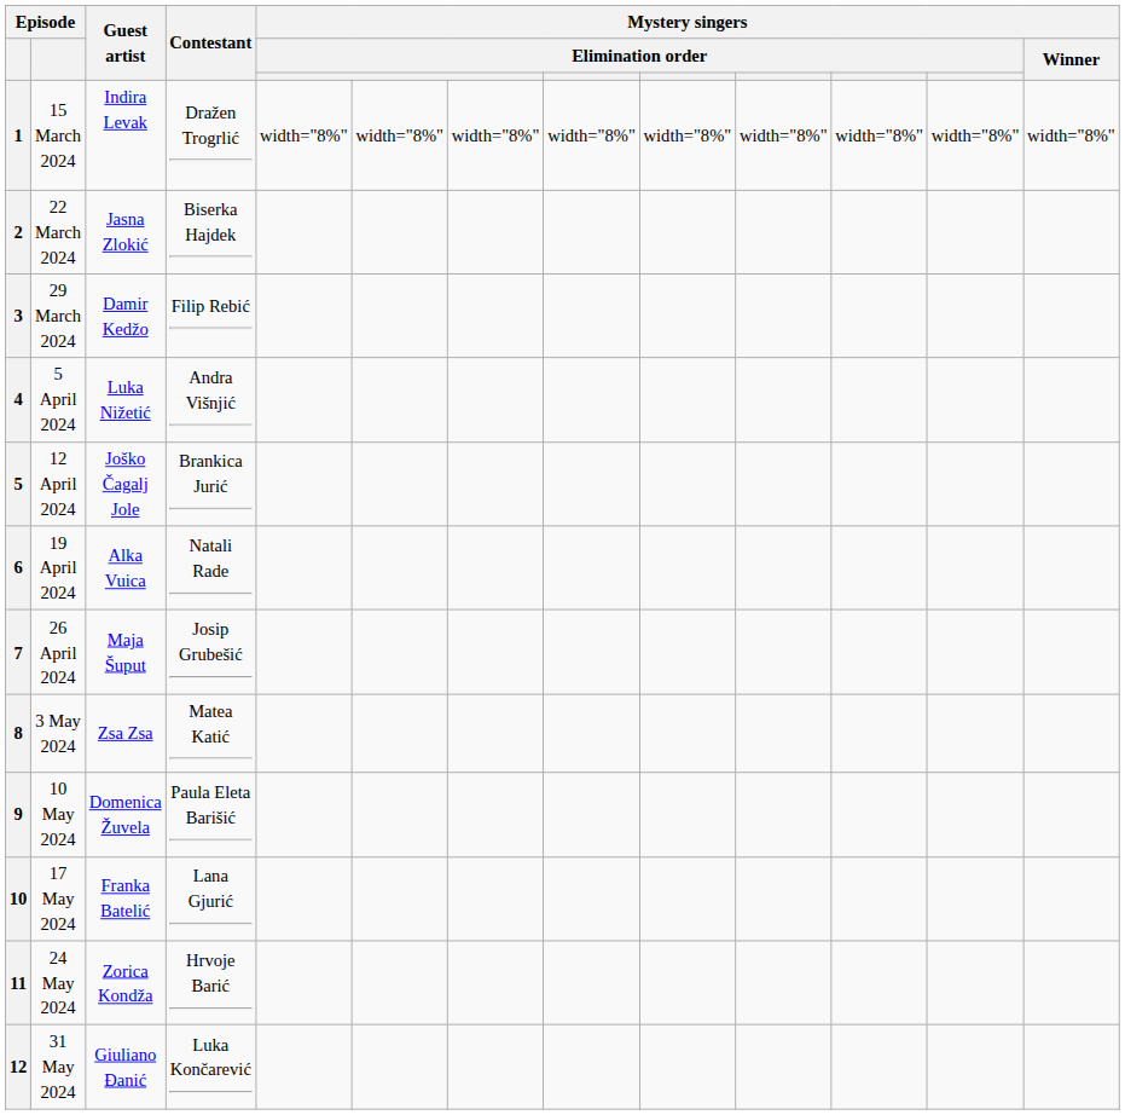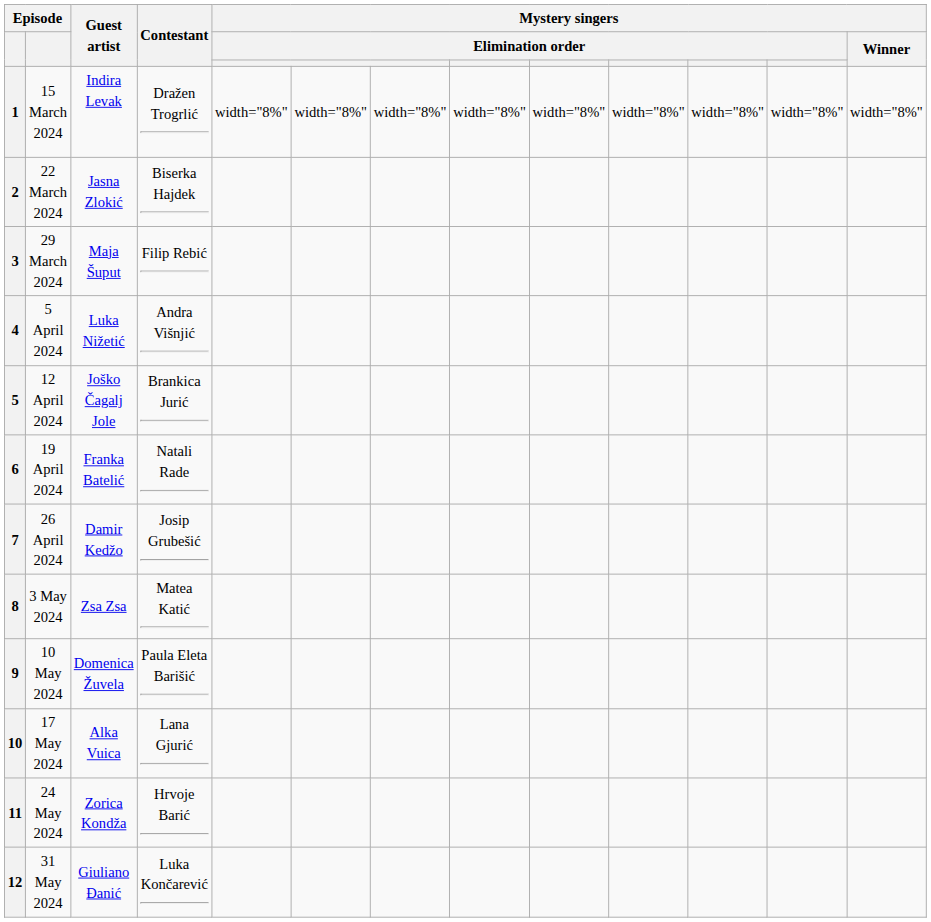3 | Guest artist: Damir Kedžo -> Maja Šuput
6 | Guest artist: Alka Vuica -> Franka Batelić
7 | Guest artist: Maja Šuput -> Damir Kedžo
10 | Guest artist: Franka Batelić -> Alka Vuica
